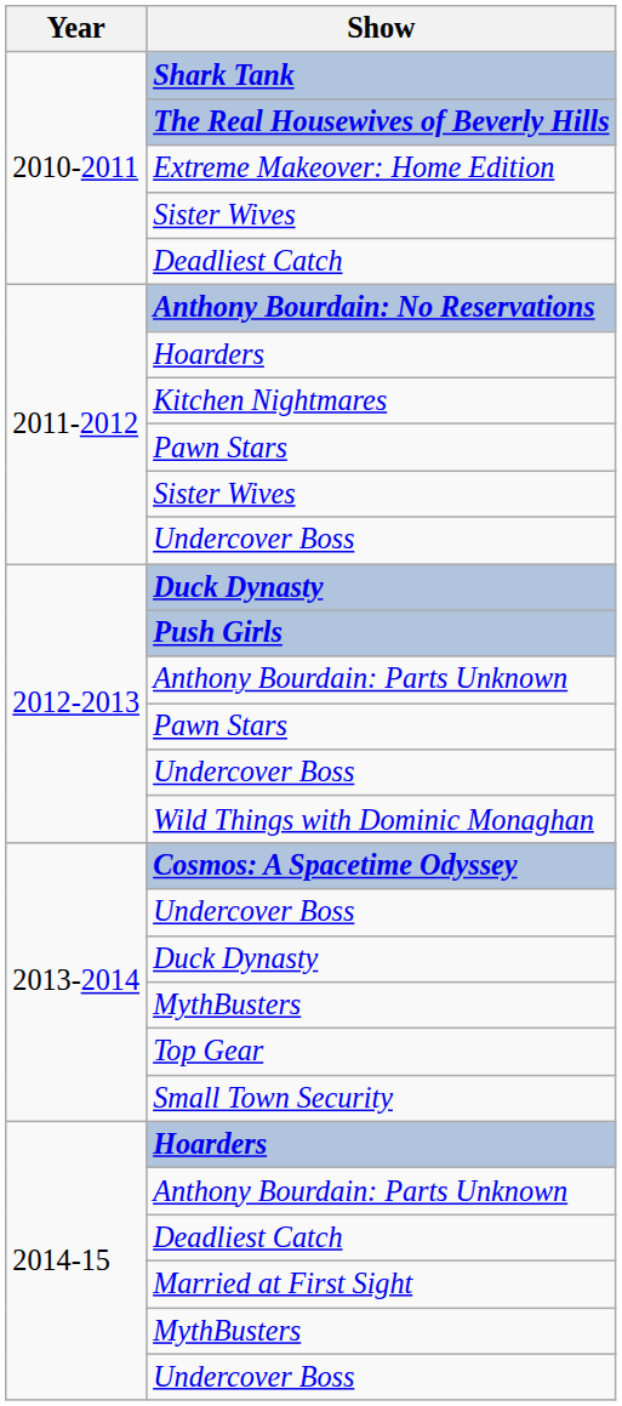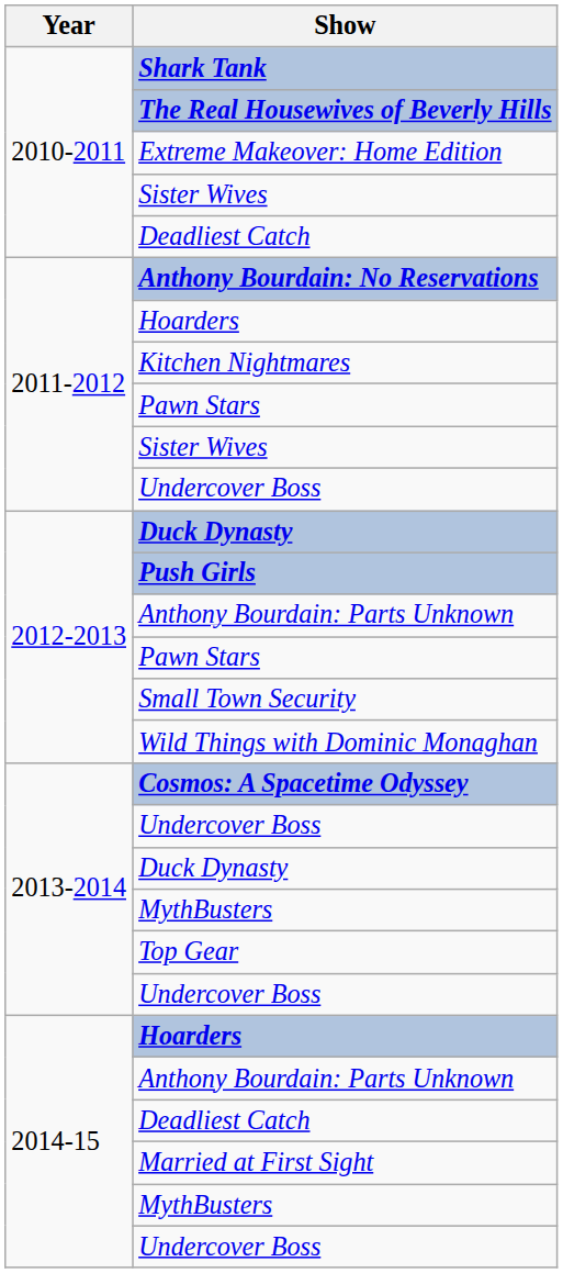row 17 | Show: Undercover Boss -> Small Town Security
row 24 | Show: Small Town Security -> Undercover Boss
